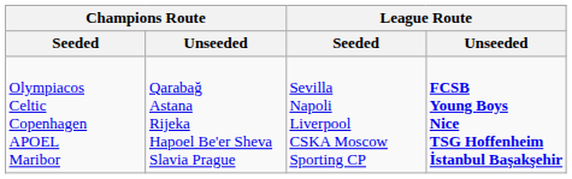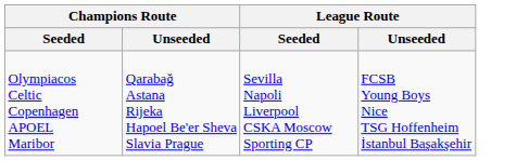Olympiacos Celtic Copenhagen APOEL Maribor | League Route / Unseeded: bold -> normal
